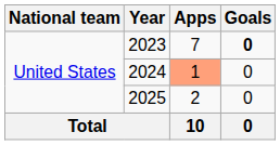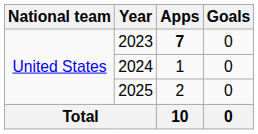2023 | Apps: normal -> bold
2023 | Goals: bold -> normal
2024 | Apps: lightsalmon background -> no background
